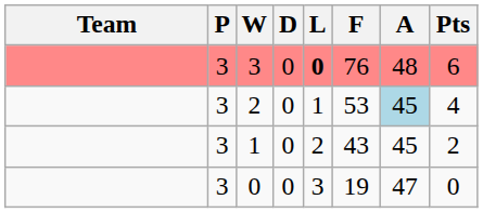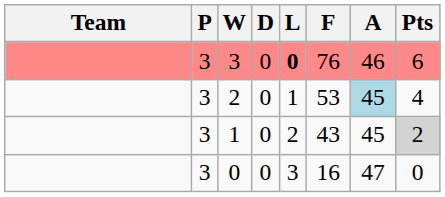row 2 | A: 48 -> 46
row 4 | Pts: no background -> lightgrey background
row 5 | F: 19 -> 16
